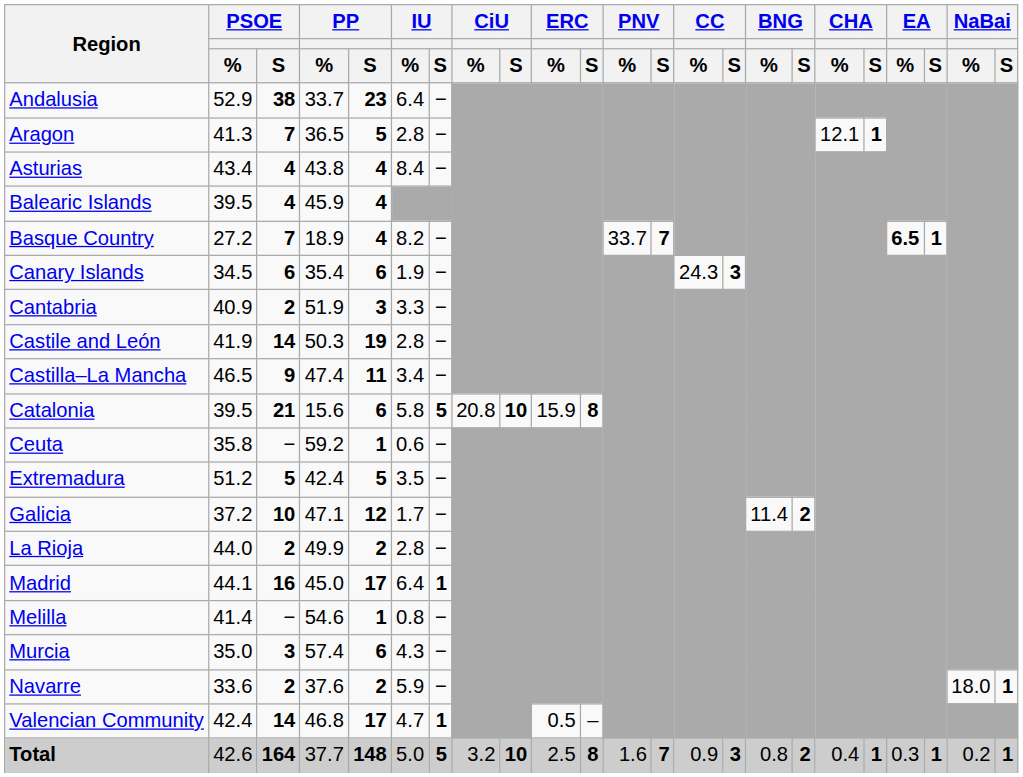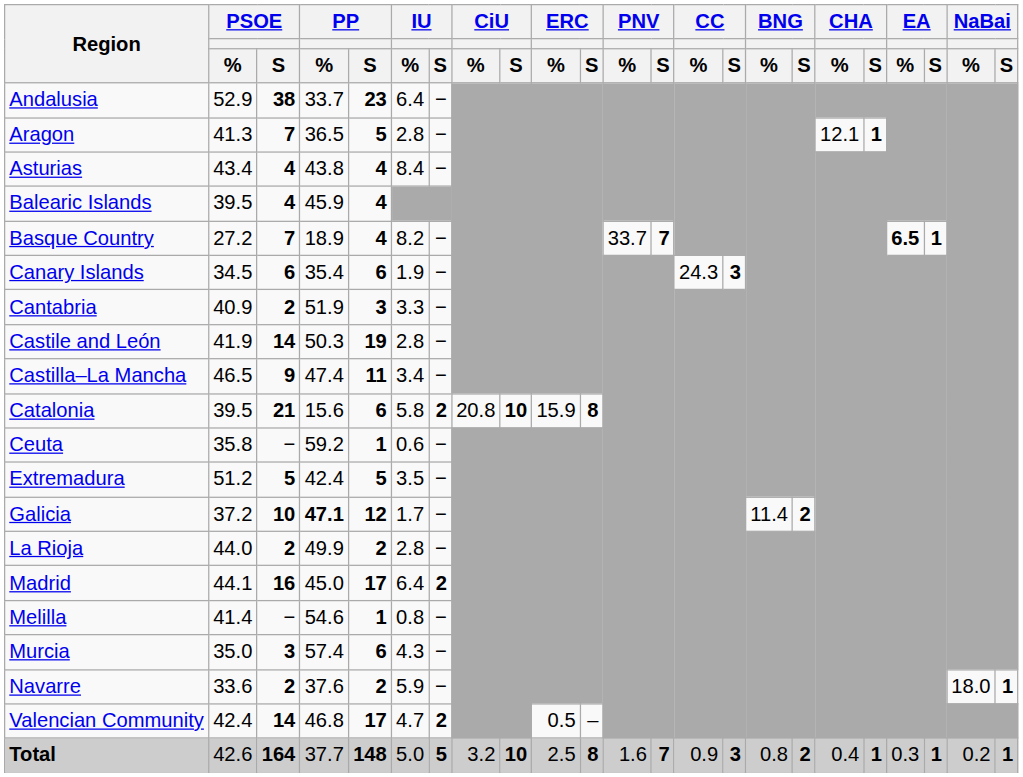Catalonia | IU / S: 5 -> 2
Galicia | PP / %: normal -> bold
Madrid | IU / S: 1 -> 2
Valencian Community | IU / S: 1 -> 2
